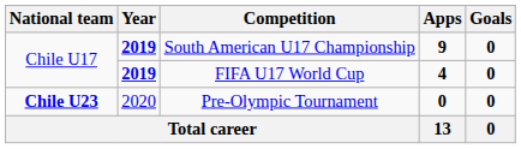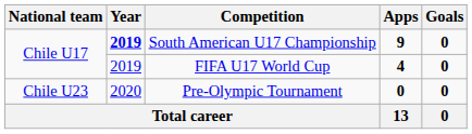FIFA U17 World Cup | Year: bold -> normal
Pre-Olympic Tournament | National team: bold -> normal
